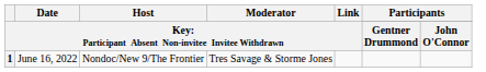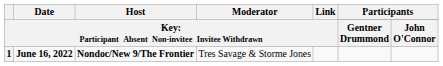1 | column 2: normal -> bold
1 | column 3: normal -> bold
